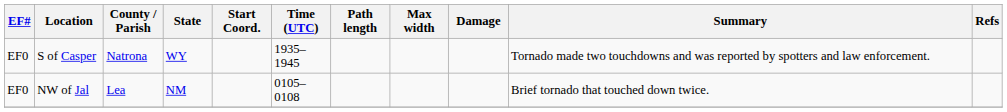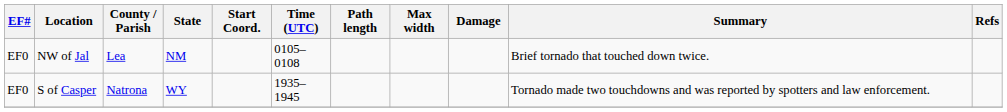rows swapped: S of Casper <-> NW of Jal
